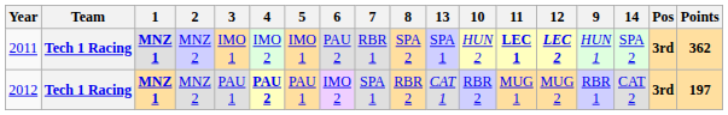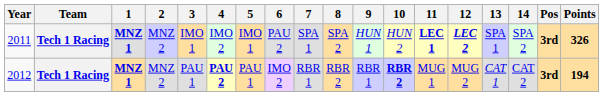columns swapped: 9 <-> 13
2011 | 7: RBR 1 -> SPA 1
2011 | Points: 362 -> 326
2012 | 7: SPA 1 -> RBR 1
2012 | 10: normal -> bold
2012 | Points: 197 -> 194
